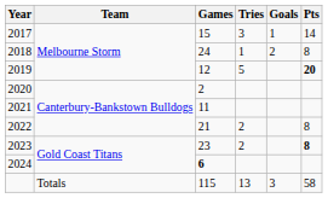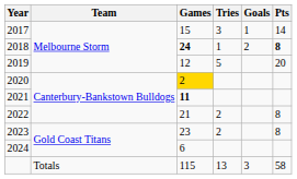2018 | Games: normal -> bold
2018 | Pts: normal -> bold
2019 | Pts: bold -> normal
2020 | Games: no background -> gold background
2021 | Games: normal -> bold
2023 | Pts: bold -> normal
2024 | Games: bold -> normal
